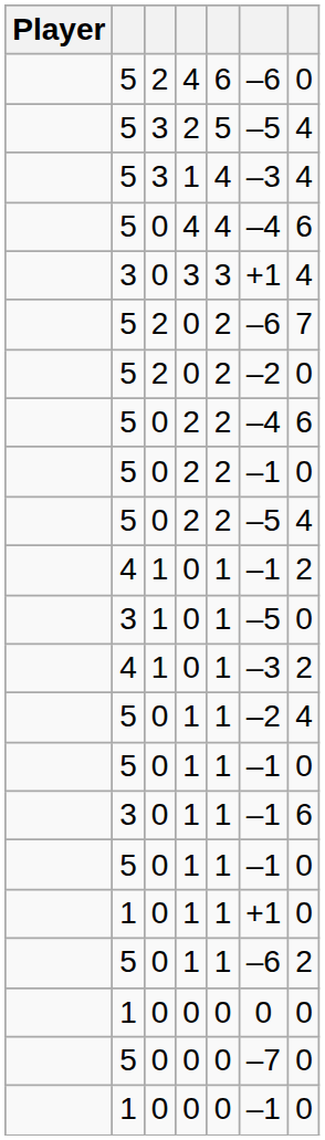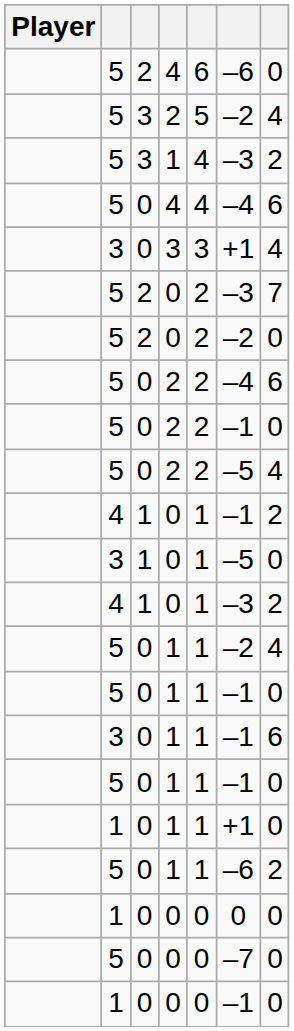row 3 | column 6: –5 -> –2
row 4 | column 7: 4 -> 2
row 7 | column 6: –6 -> –3
